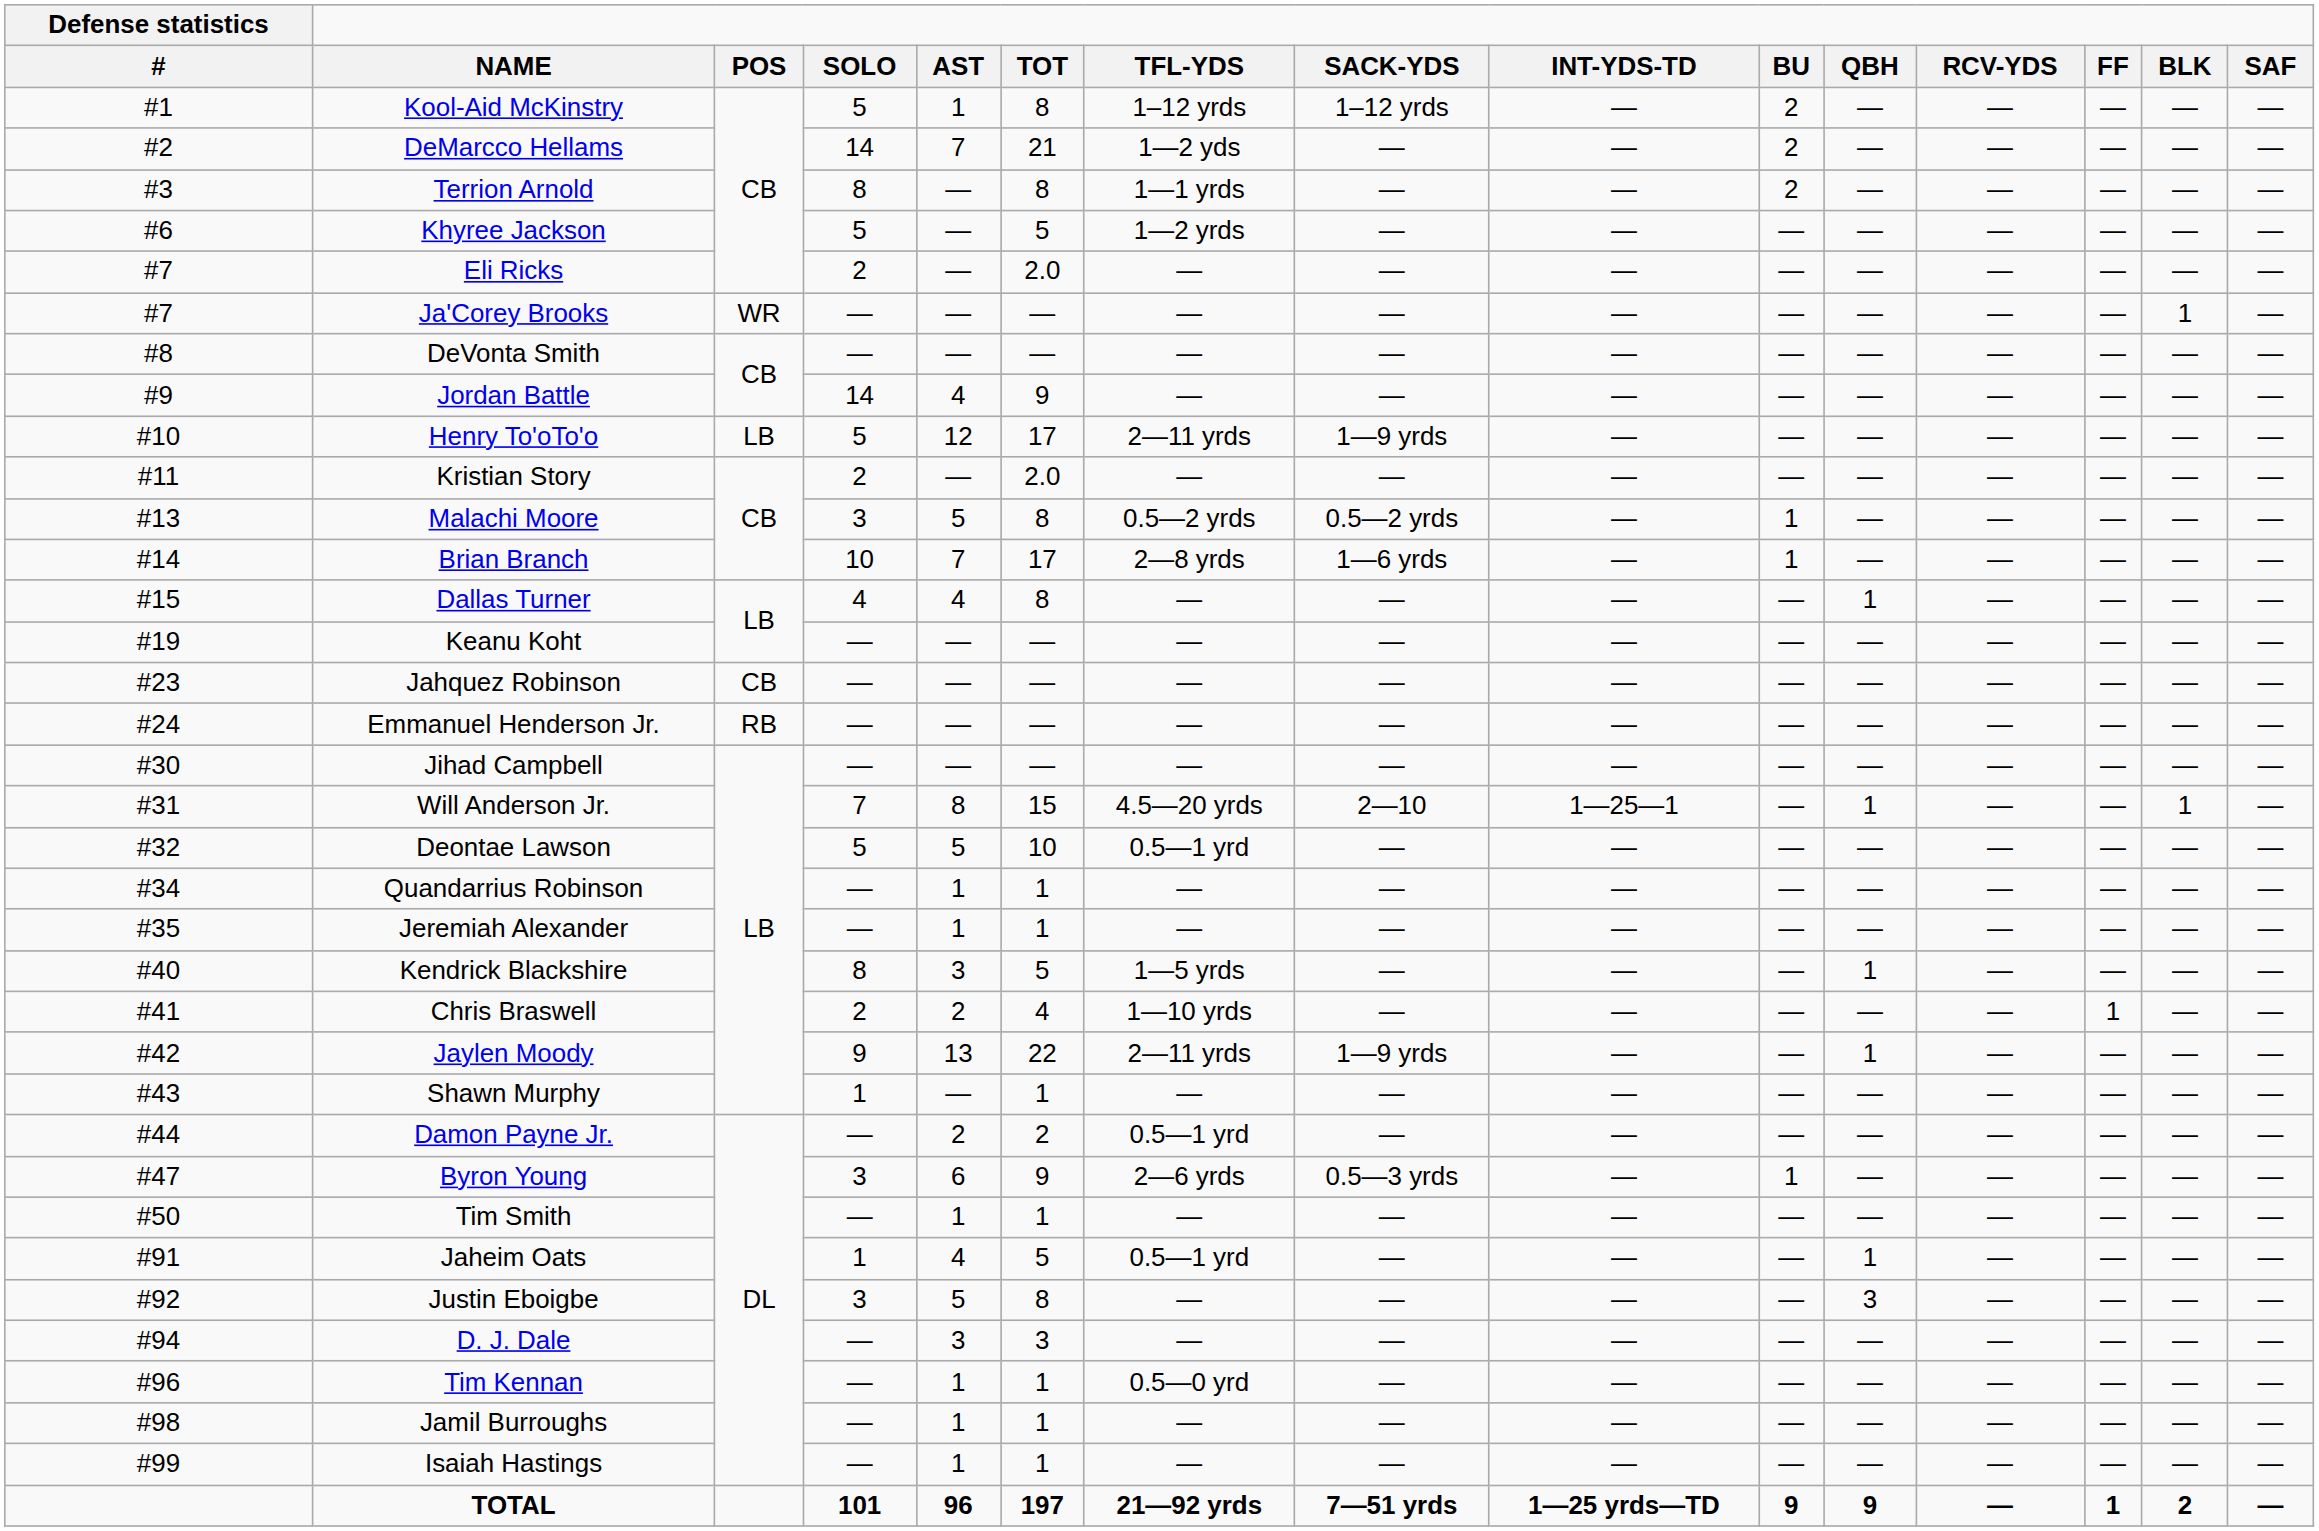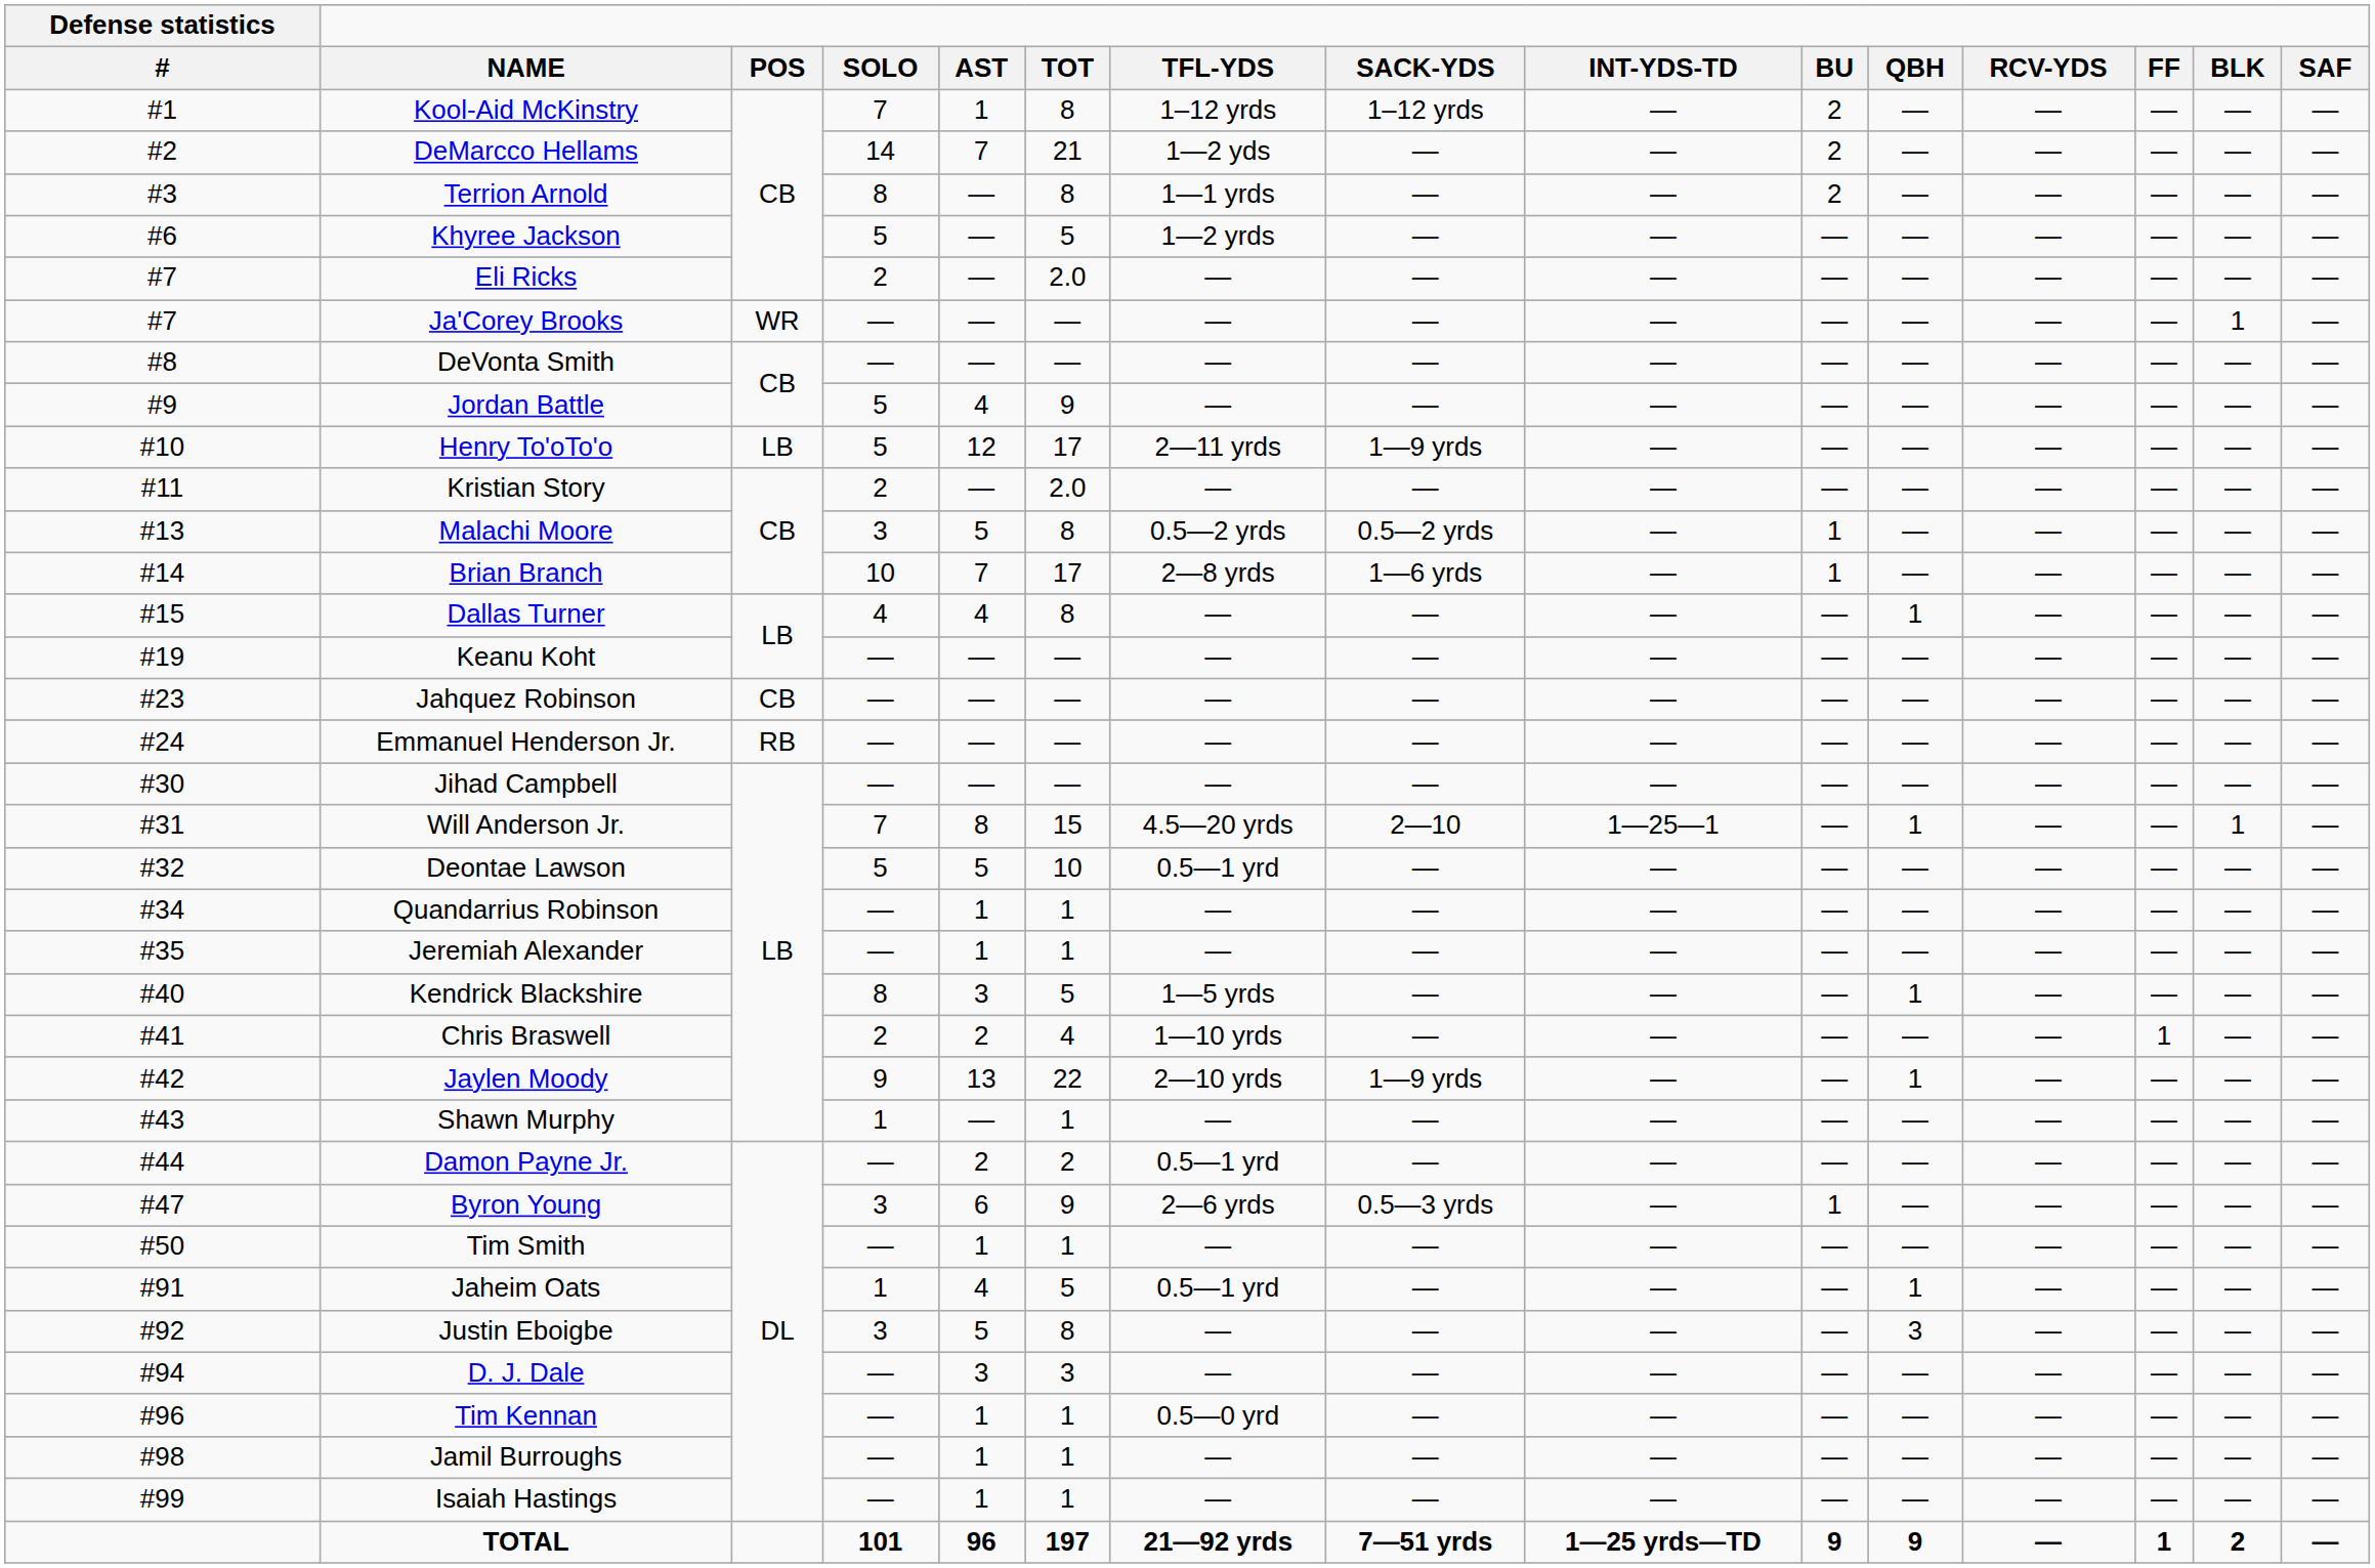Kool-Aid McKinstry | SOLO: 5 -> 7
Jordan Battle | SOLO: 14 -> 5
Jaylen Moody | TFL-YDS: 2—11 yrds -> 2—10 yrds
